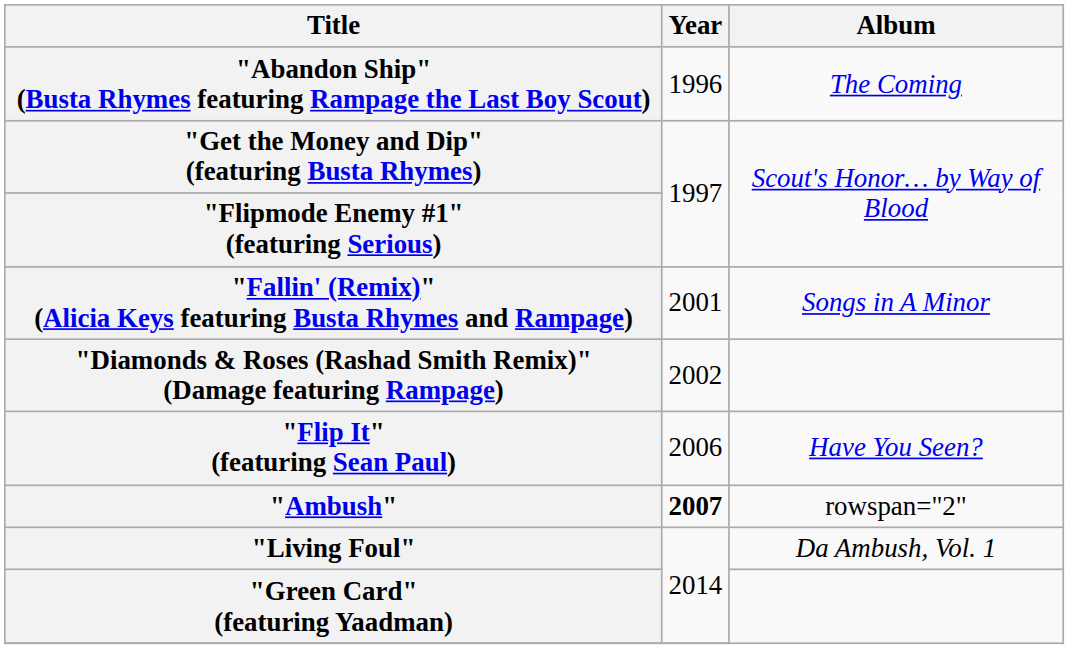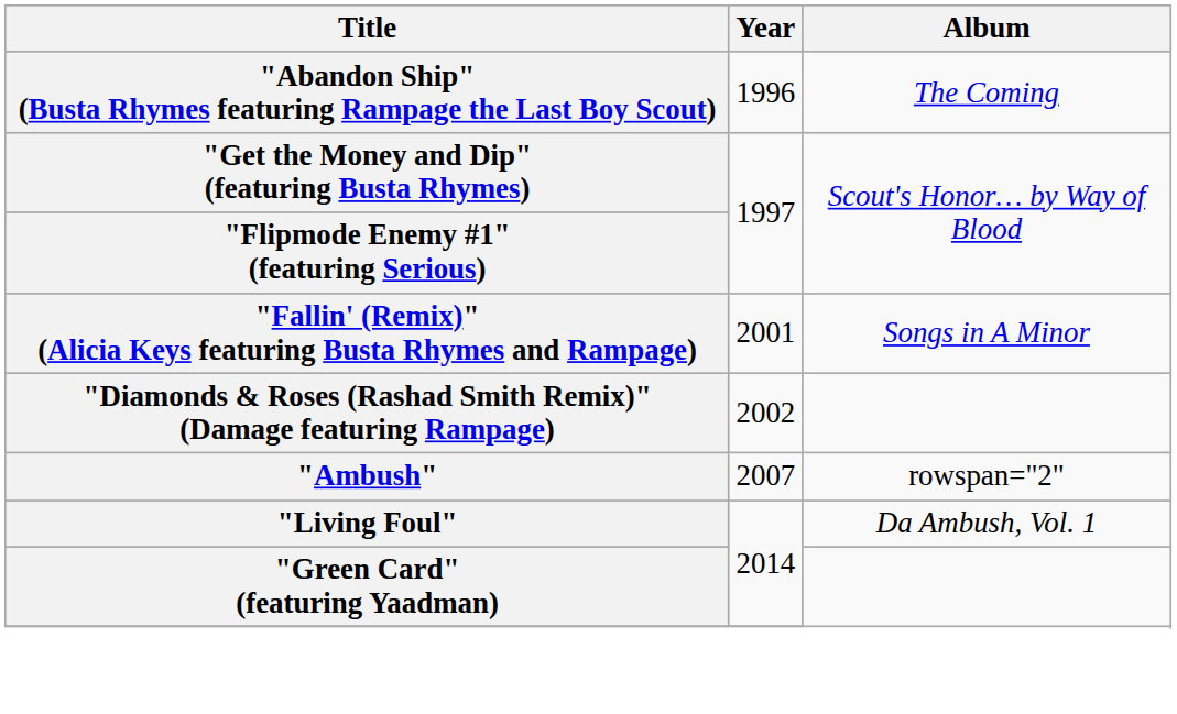- row: "Flip It" (featuring Sean Paul) | 2006 | Have You Seen?
"Ambush" | Year: bold -> normal
